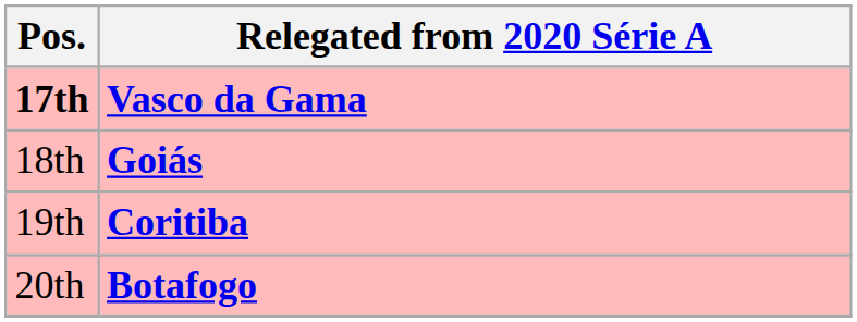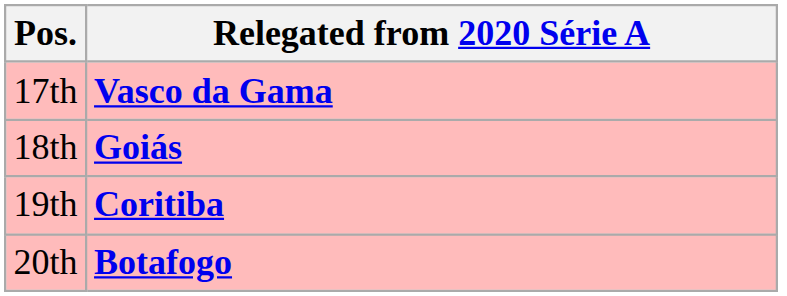17th | Pos.: bold -> normal
